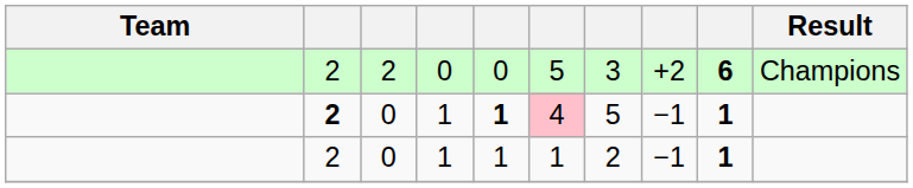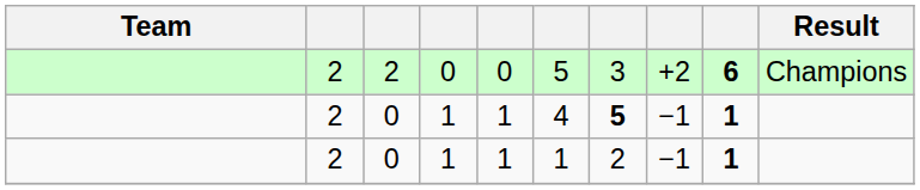row 3 | column 2: bold -> normal
row 3 | column 5: bold -> normal
row 3 | column 6: pink background -> no background
row 3 | column 7: normal -> bold
